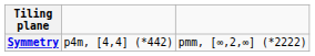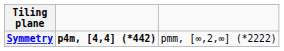Symmetry | column 2: normal -> bold
